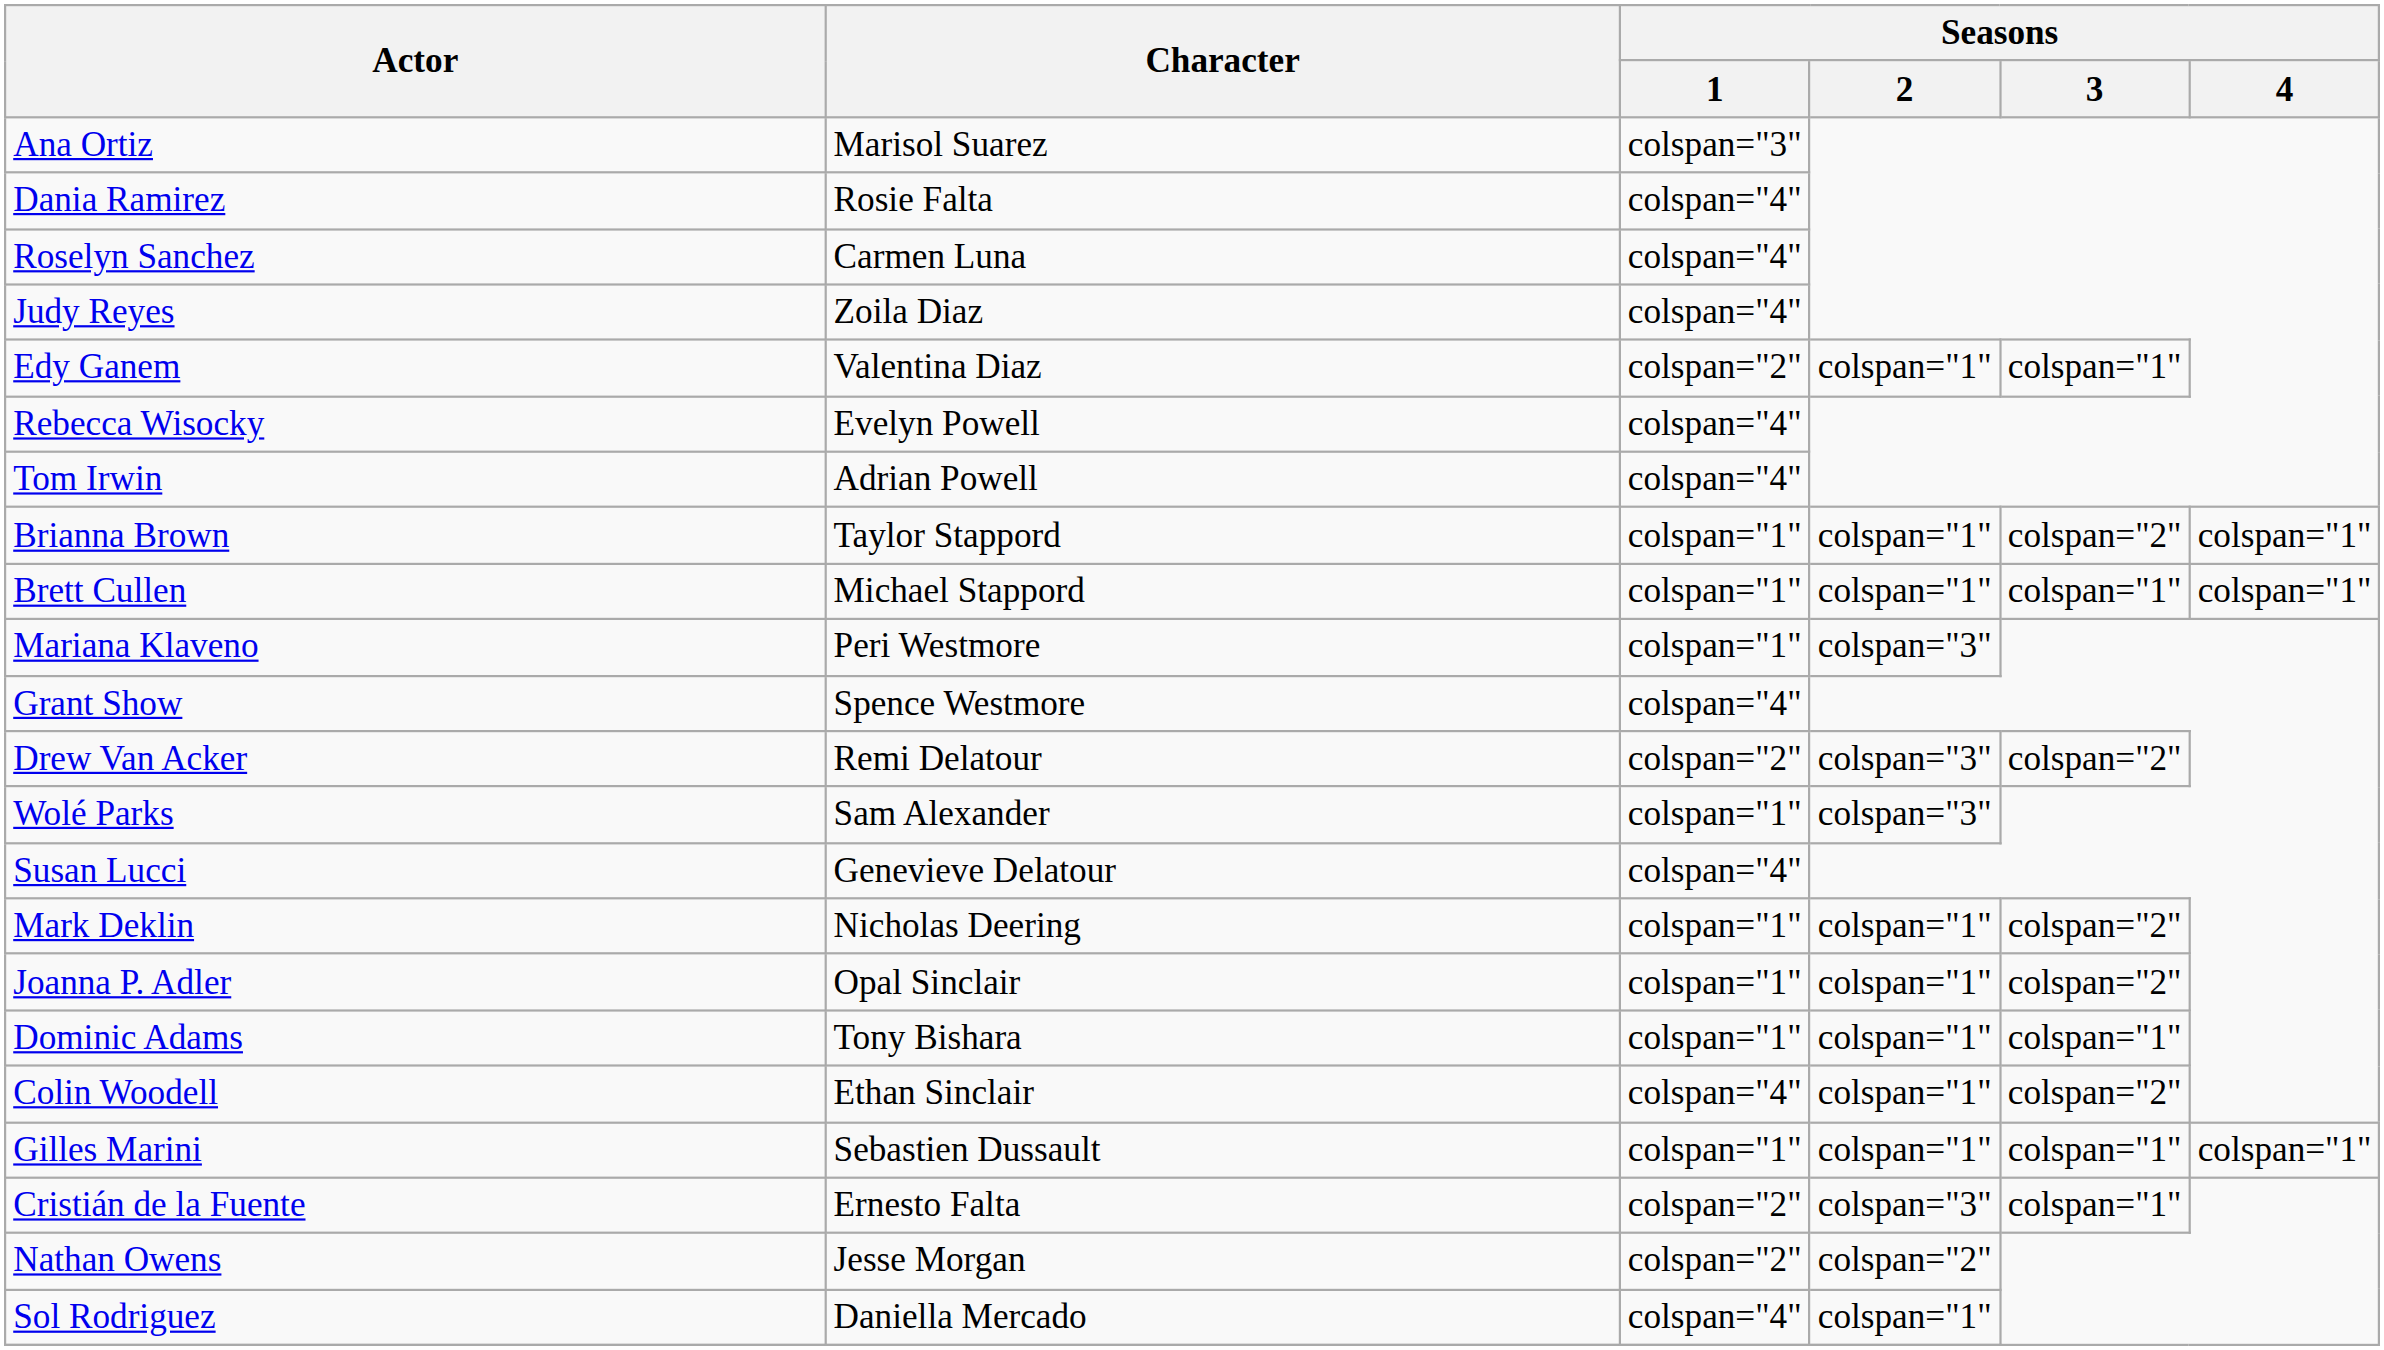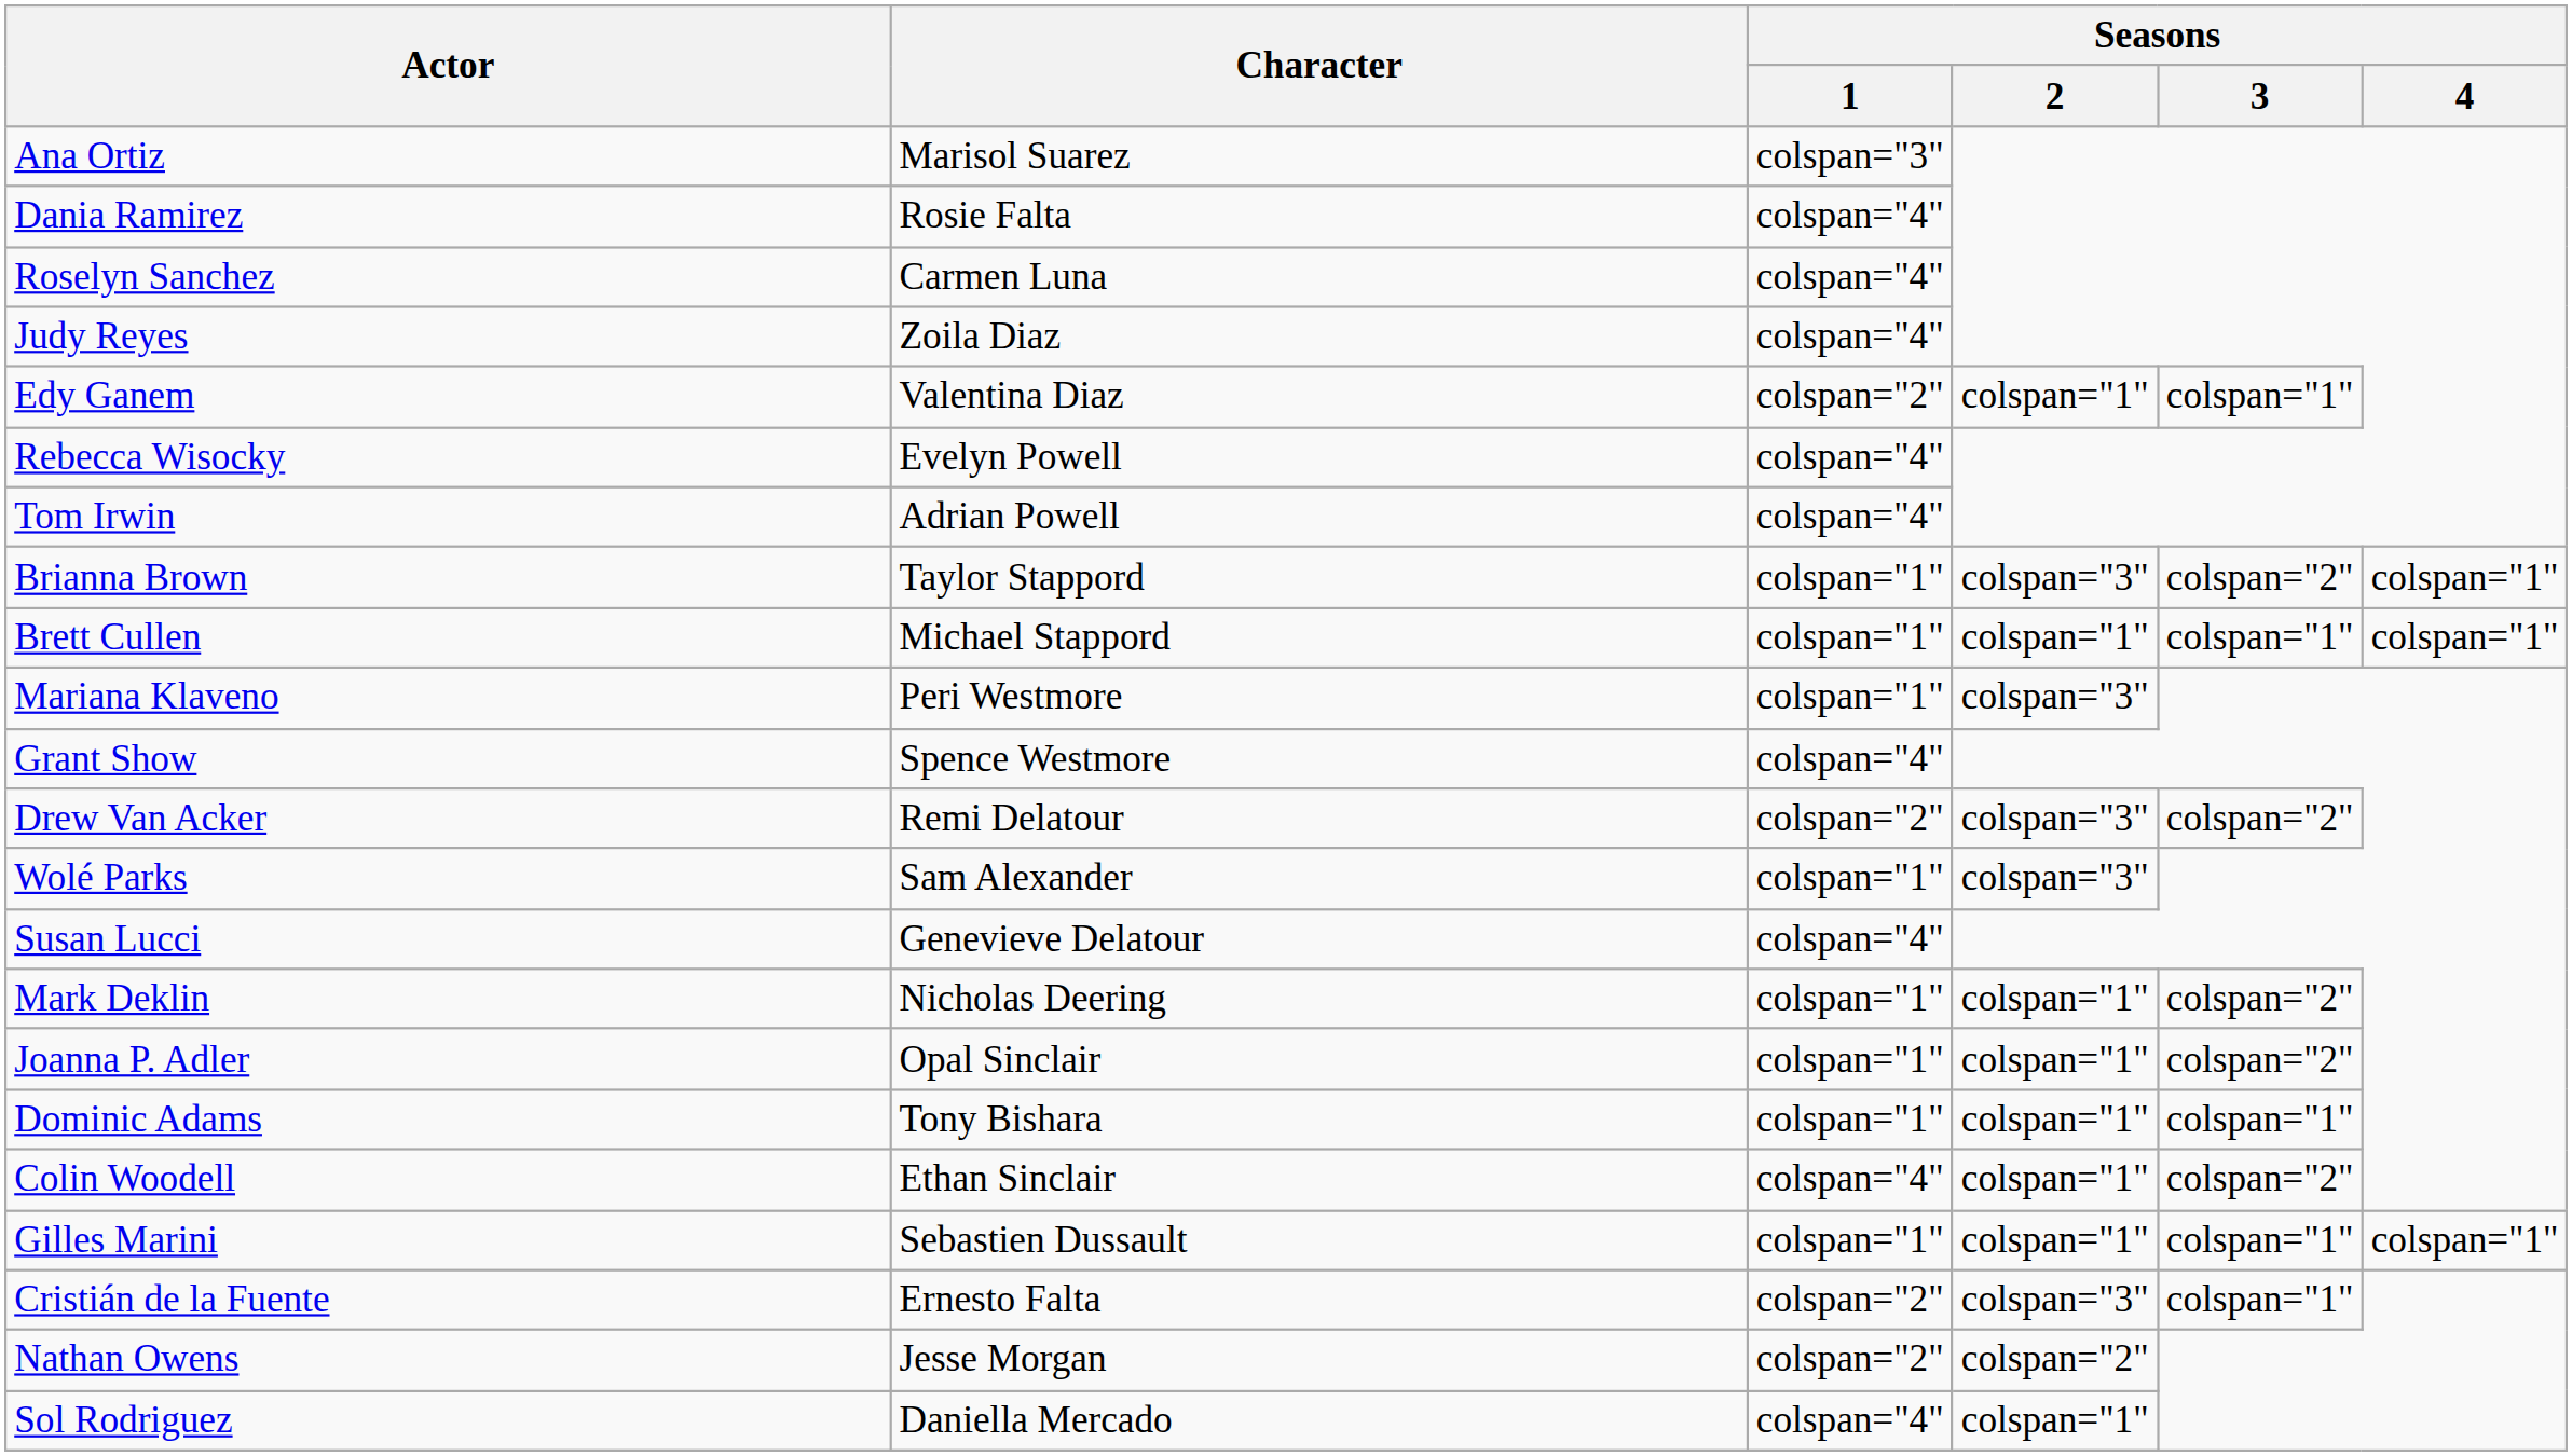Brianna Brown | Seasons / 2: colspan="1" -> colspan="3"
